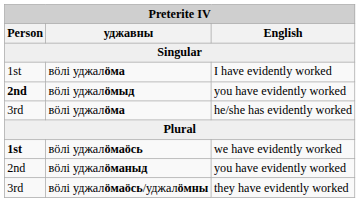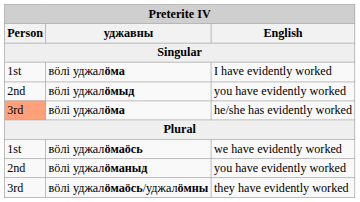вӧлі уджалӧмыд | Person: bold -> normal
вӧлі уджалӧма / he/she has evidently worked | Person: no background -> lightsalmon background
вӧлі уджалӧмаӧсь | Person: bold -> normal
